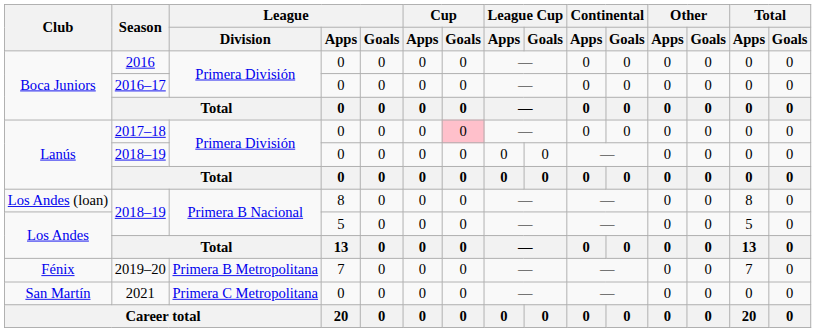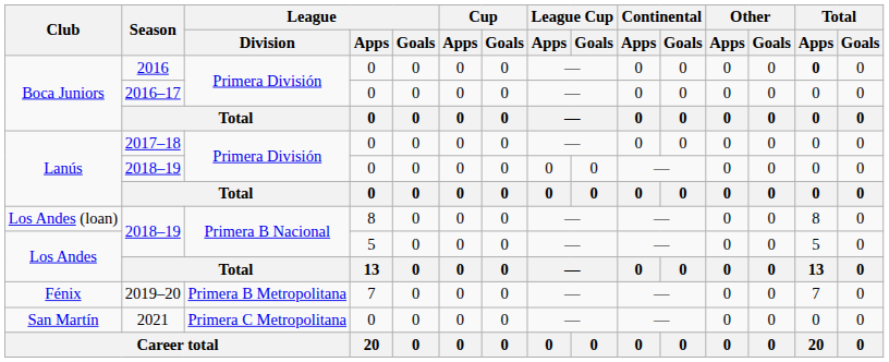Boca Juniors / 2016 | Total / Apps: normal -> bold
Lanús / 2017–18 | Cup / Goals: pink background -> no background
